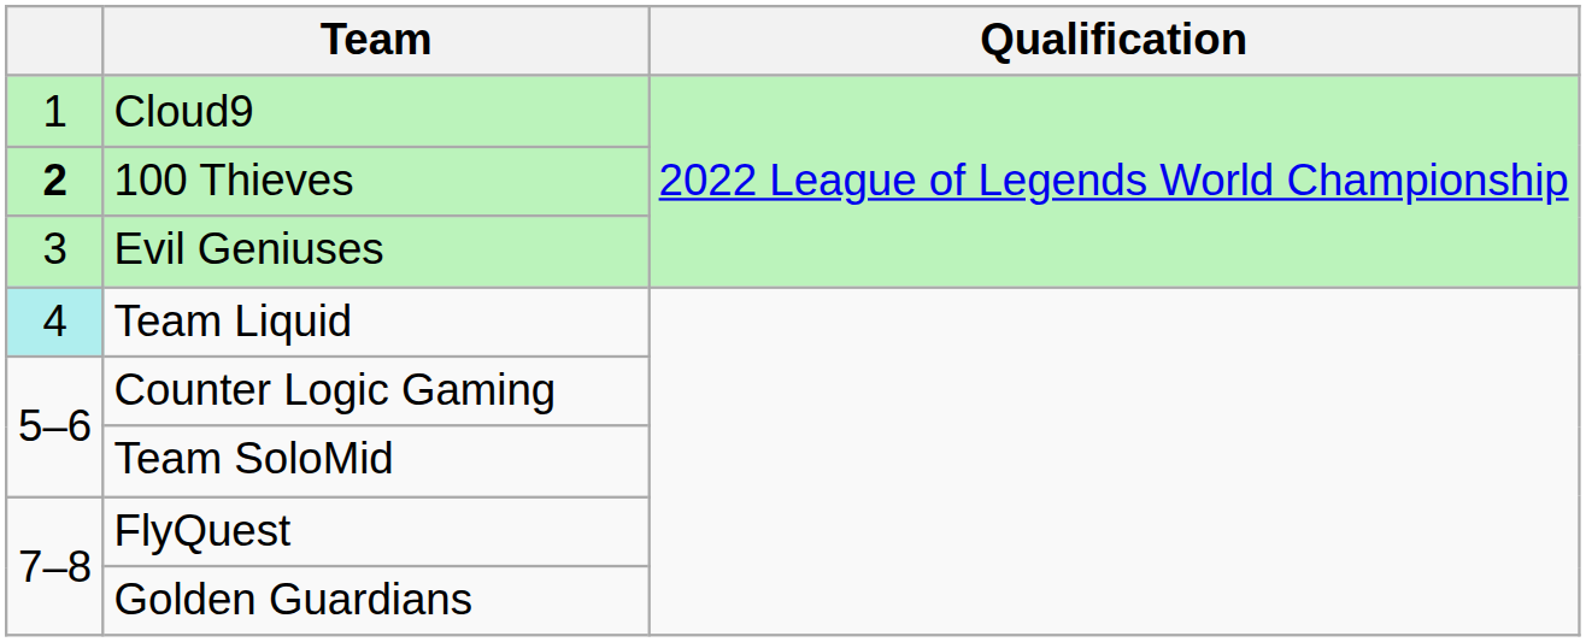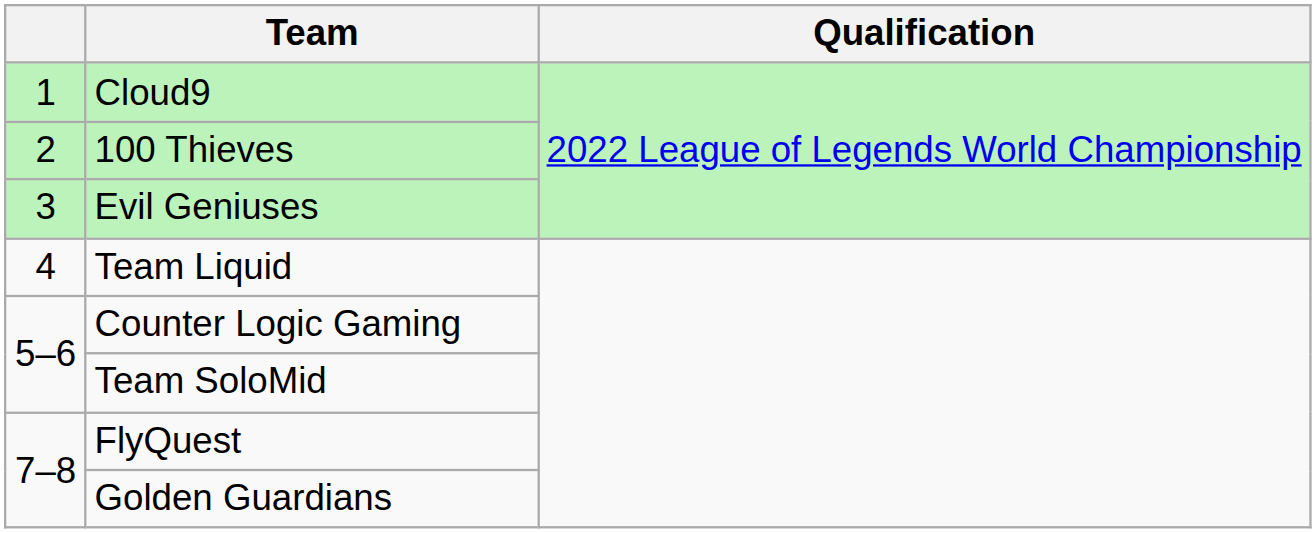100 Thieves | column 1: bold -> normal
Team Liquid | column 1: paleturquoise background -> no background
